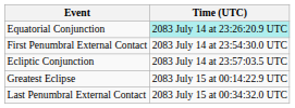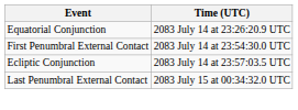Equatorial Conjunction | Time (UTC): paleturquoise background -> no background
- row: Greatest Eclipse | 2083 July 15 at 00:14:22.9 UTC
